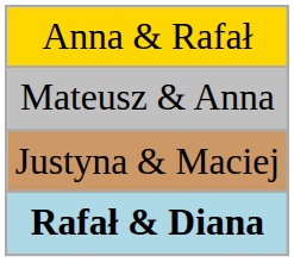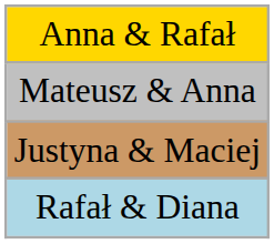row 4 | column 1: bold -> normal
